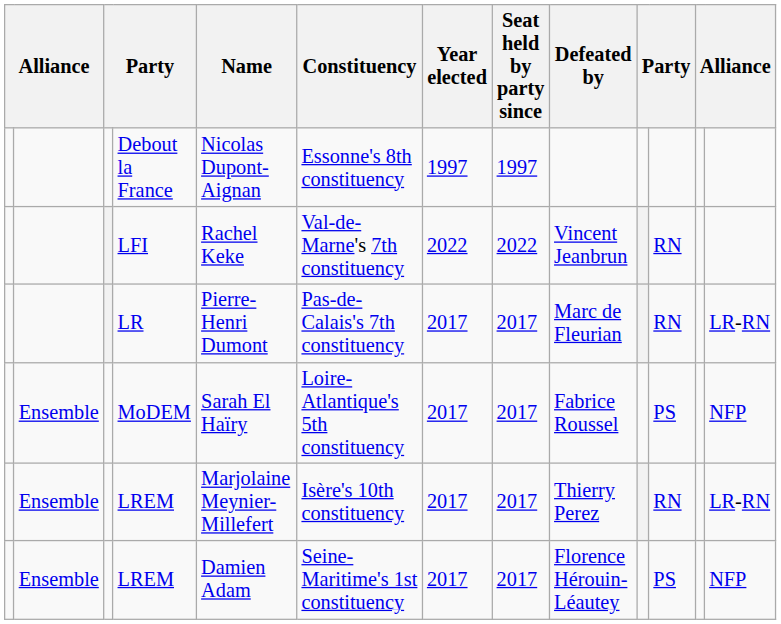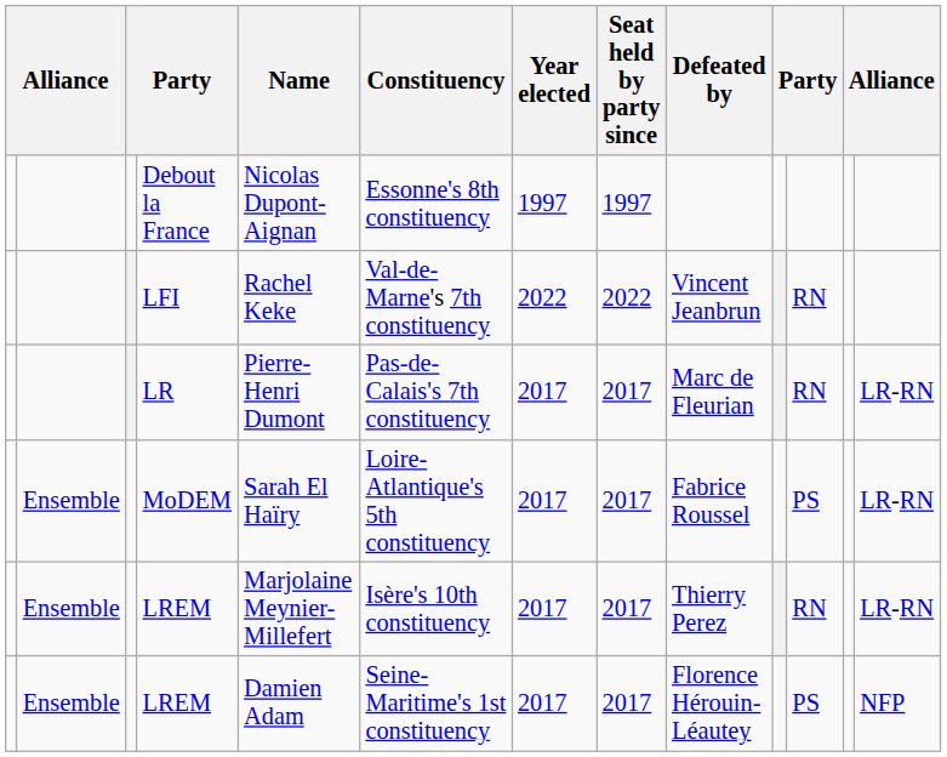MoDEM | column 13: NFP -> LR-RN
